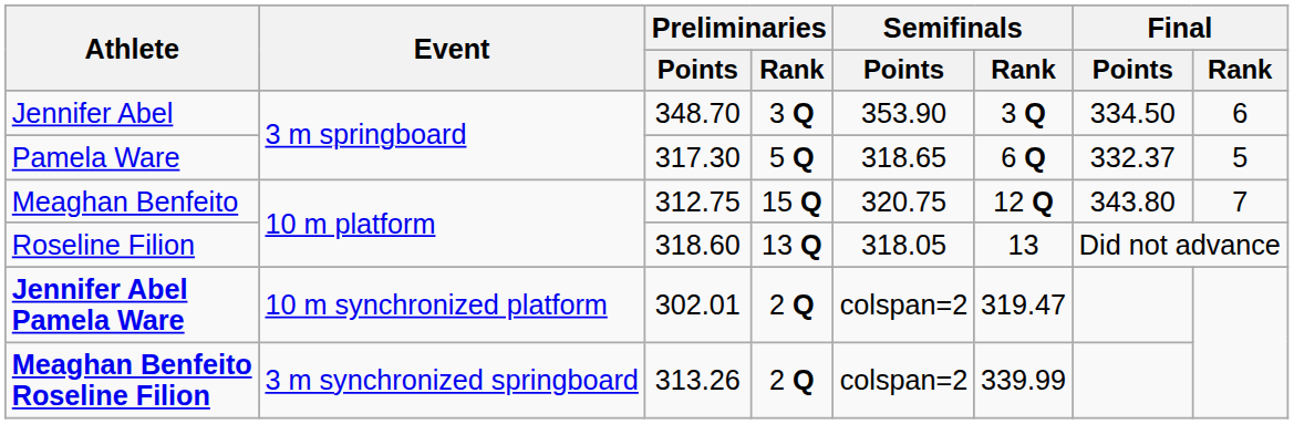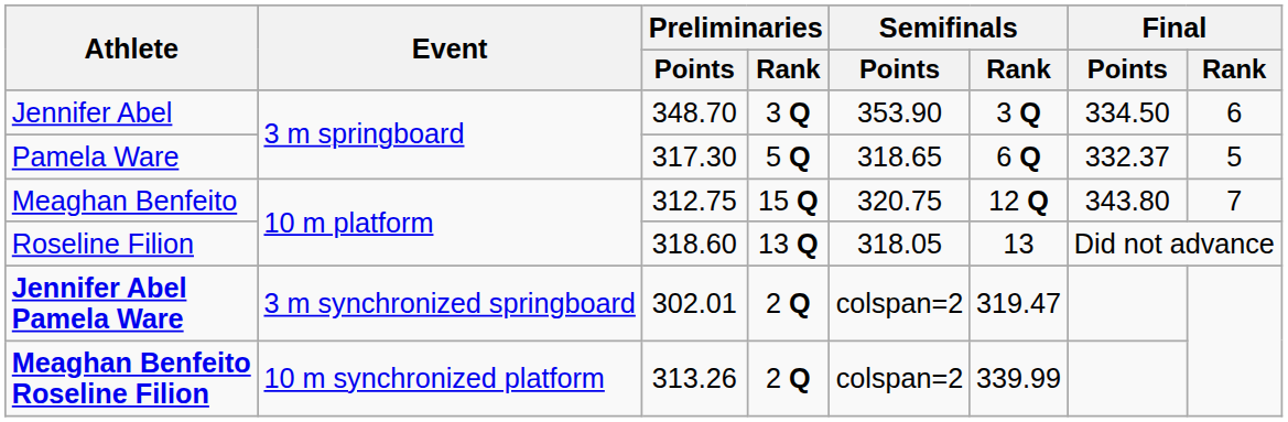Jennifer Abel Pamela Ware | Event: 10 m synchronized platform -> 3 m synchronized springboard
Meaghan Benfeito Roseline Filion | Event: 3 m synchronized springboard -> 10 m synchronized platform
